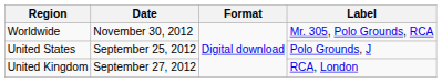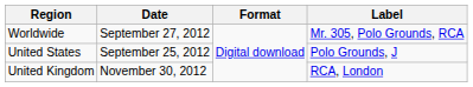Worldwide | Date: November 30, 2012 -> September 27, 2012
United Kingdom | Date: September 27, 2012 -> November 30, 2012
